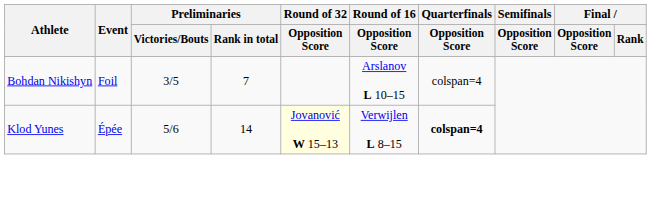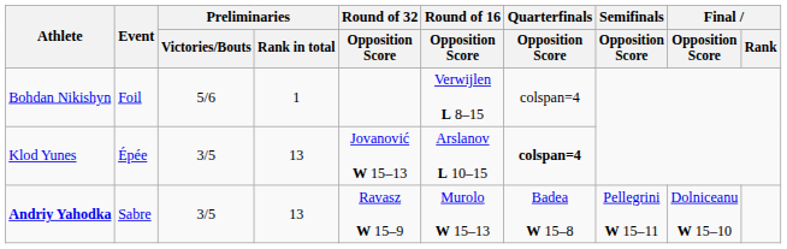Bohdan Nikishyn | Preliminaries / Victories/Bouts: 3/5 -> 5/6
Bohdan Nikishyn | Preliminaries / Rank in total: 7 -> 1
Bohdan Nikishyn | Round of 16 / Opposition Score: Arslanov L 10–15 -> Verwijlen L 8–15
Klod Yunes | Preliminaries / Victories/Bouts: 5/6 -> 3/5
Klod Yunes | Preliminaries / Rank in total: 14 -> 13
Klod Yunes | Round of 32 / Opposition Score: lightyellow background -> no background
Klod Yunes | Round of 16 / Opposition Score: Verwijlen L 8–15 -> Arslanov L 10–15
+ row: Andriy Yahodka | Sabre | 3/5 | 13 | Ravasz W 15–9 | Murolo W 15–13 | Badea W 15–8 | Pellegrini W 15–11 | Dolniceanu W 15–10
